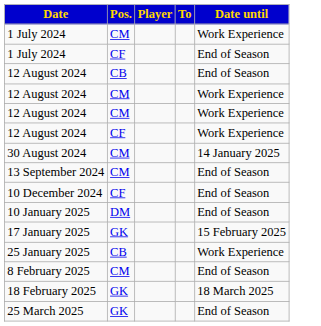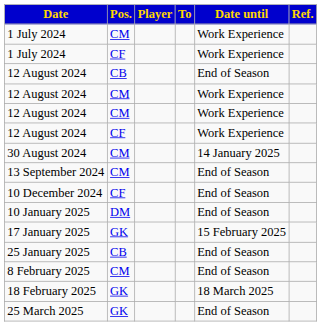+ column: Ref.
1 July 2024 / CF | Date until: End of Season -> Work Experience
25 January 2025 | Date until: Work Experience -> End of Season
